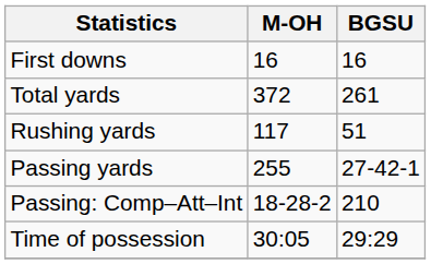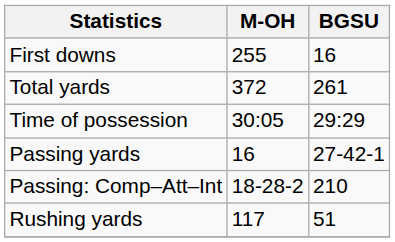First downs | M-OH: 16 -> 255
rows swapped: Rushing yards <-> Time of possession
Passing yards | M-OH: 255 -> 16
